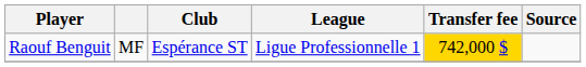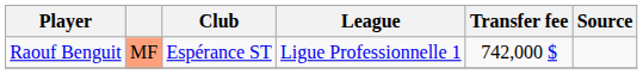Raouf Benguit | column 2: no background -> lightsalmon background
Raouf Benguit | Transfer fee: gold background -> no background
